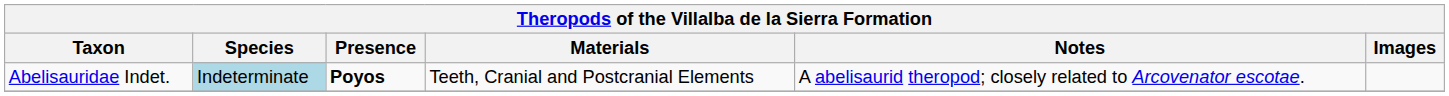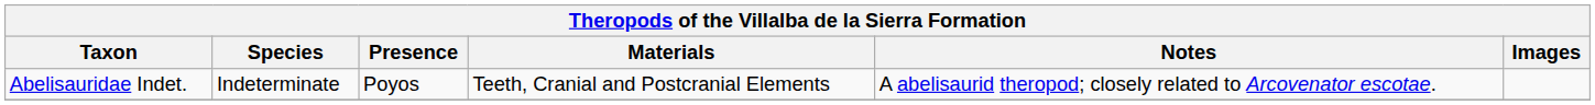Abelisauridae Indet. | Species: lightblue background -> no background
Abelisauridae Indet. | Presence: bold -> normal
